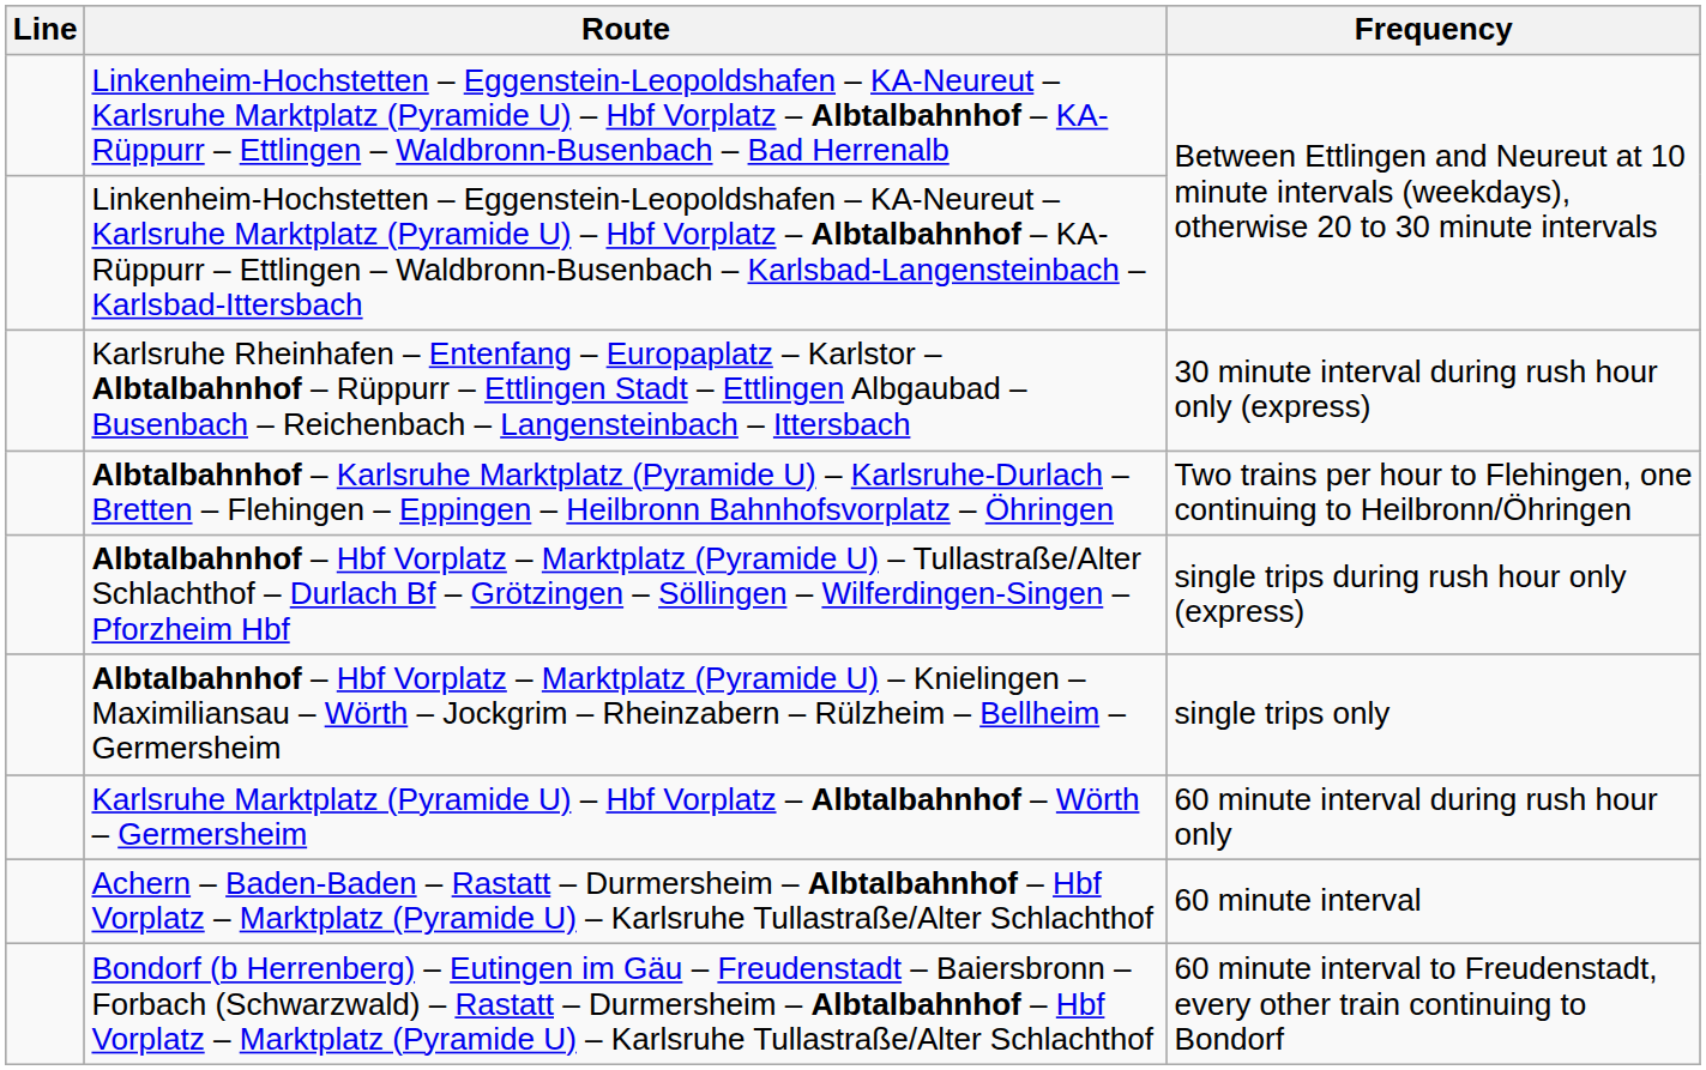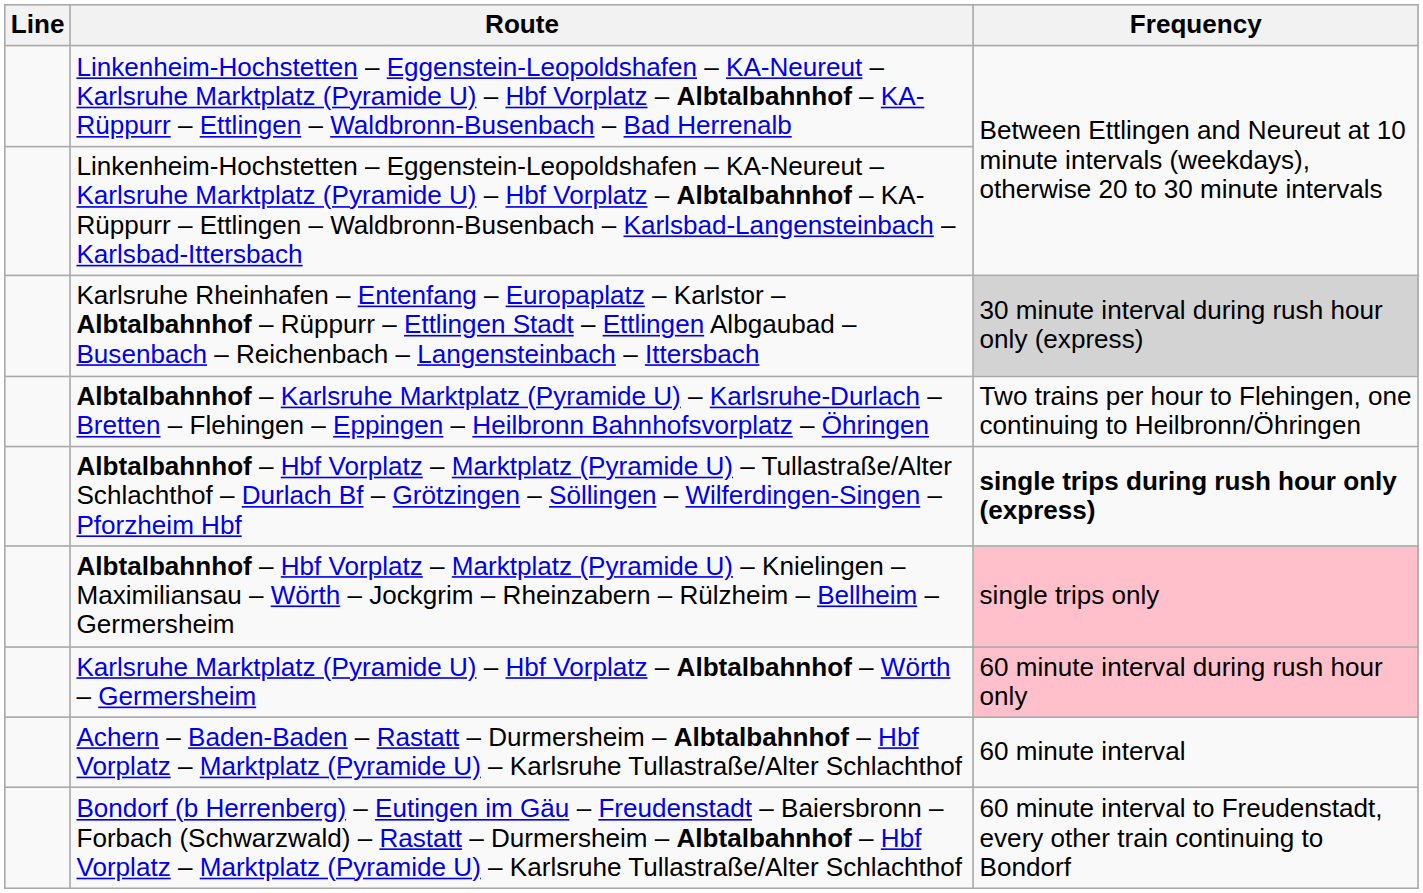row 4 | Frequency: no background -> lightgrey background
row 6 | Frequency: normal -> bold
row 7 | Frequency: no background -> pink background
row 8 | Frequency: no background -> pink background
